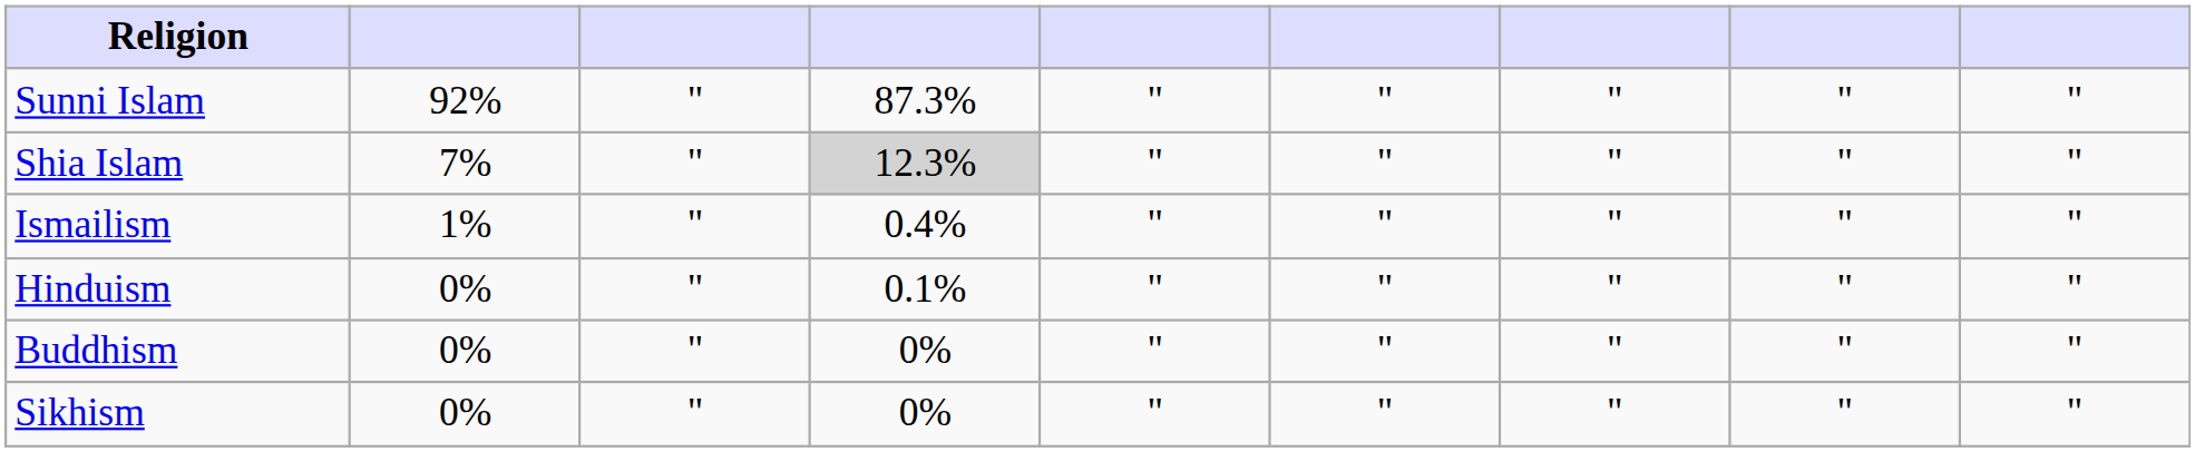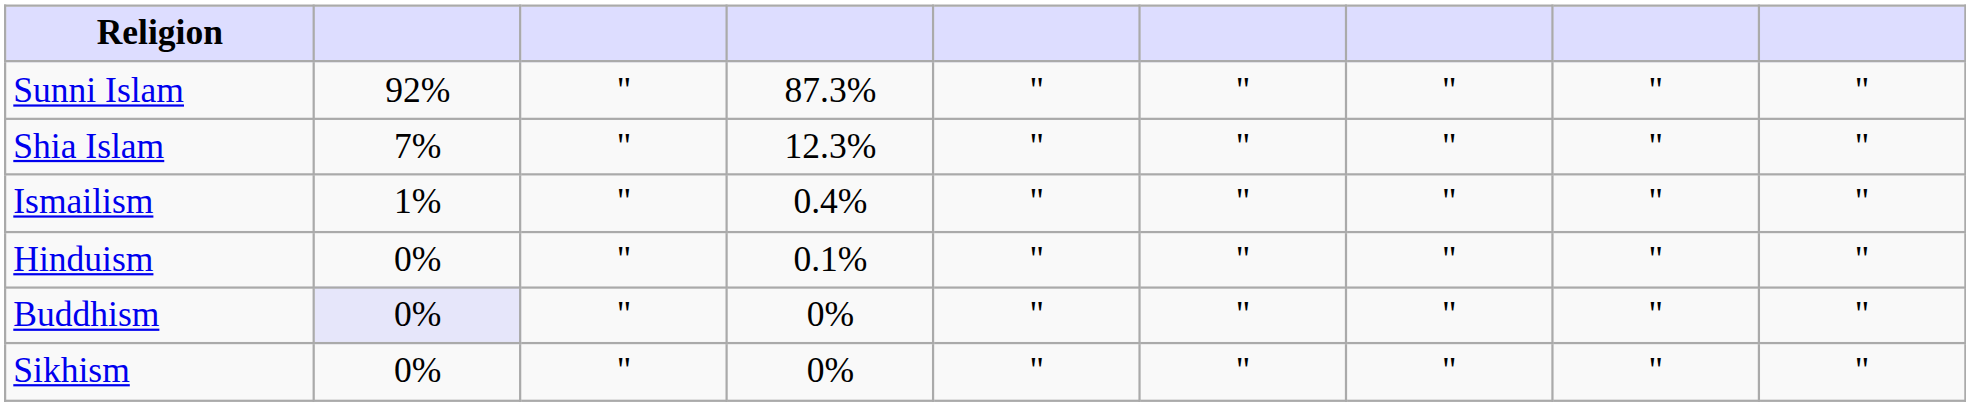Shia Islam | column 4: lightgrey background -> no background
Buddhism | column 2: no background -> lavender background
